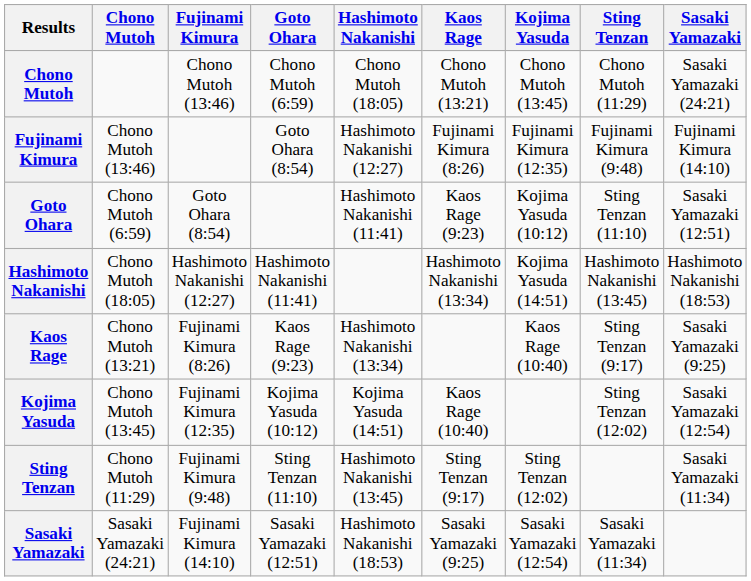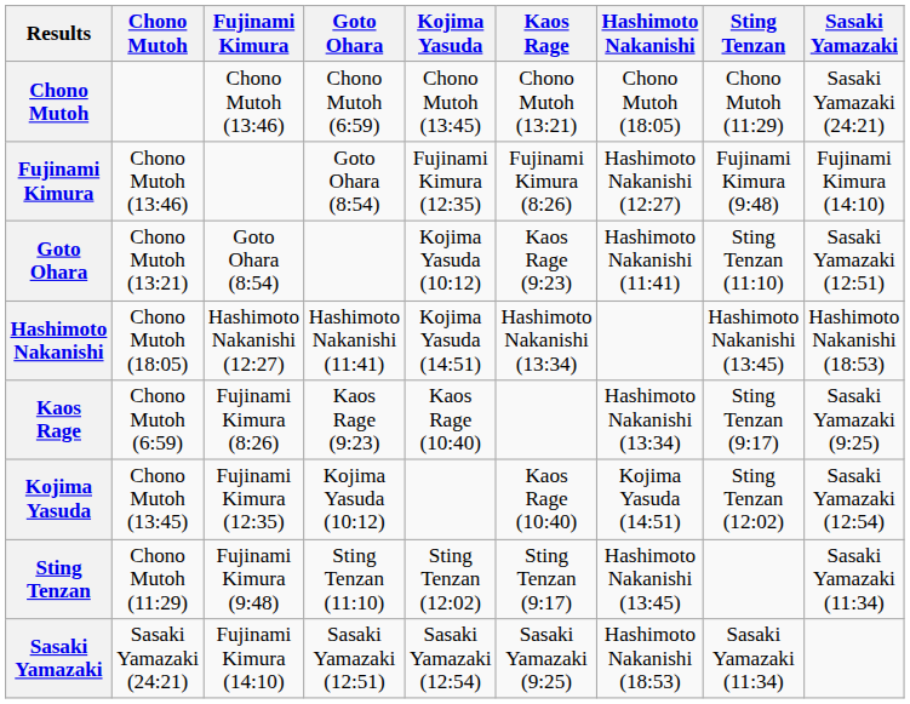columns swapped: Hashimoto Nakanishi <-> Kojima Yasuda
row 4 | Chono Mutoh: Chono Mutoh (6:59) -> Chono Mutoh (13:21)
row 6 | Chono Mutoh: Chono Mutoh (13:21) -> Chono Mutoh (6:59)
